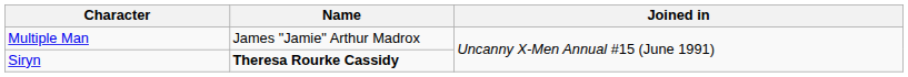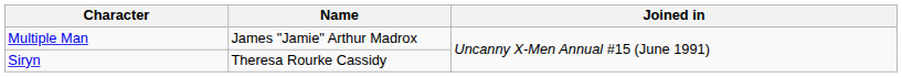Siryn | Name: bold -> normal
